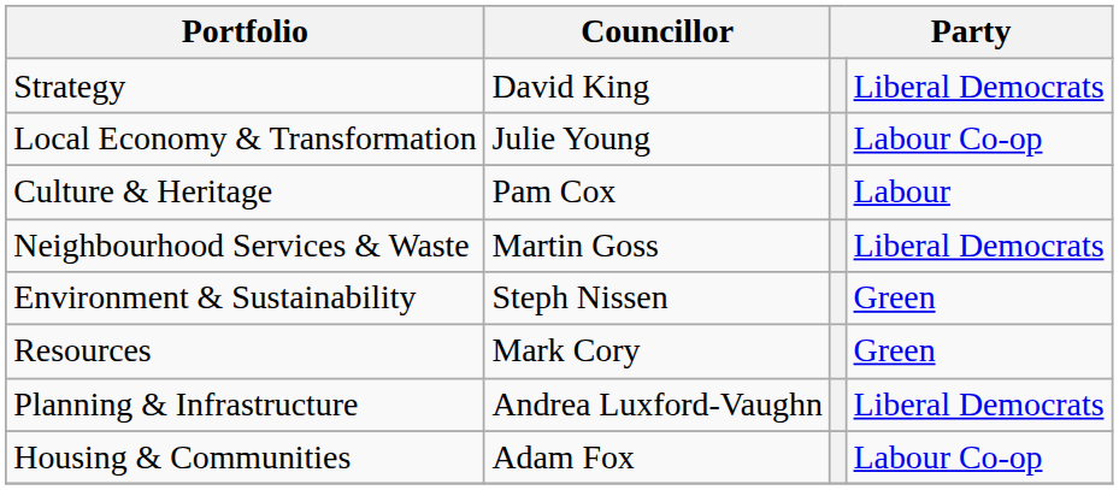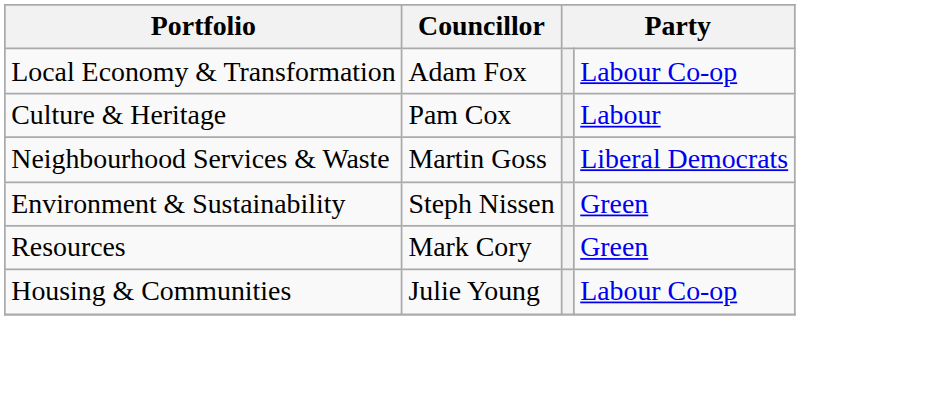- row: Strategy | David King | Liberal Democrats
Local Economy & Transformation | Councillor: Julie Young -> Adam Fox
- row: Planning & Infrastructure | Andrea Luxford-Vaughn | Liberal Democrats
Housing & Communities | Councillor: Adam Fox -> Julie Young
